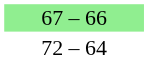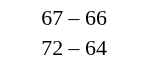67 – 66 | column 1: lightgreen background -> no background
